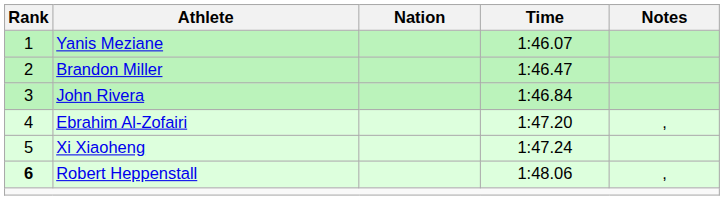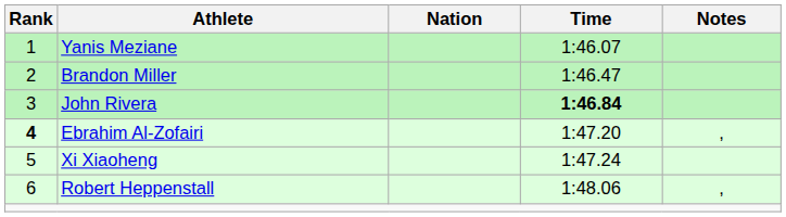John Rivera | Time: normal -> bold
Ebrahim Al-Zofairi | Rank: normal -> bold
Robert Heppenstall | Rank: bold -> normal
